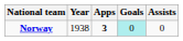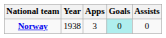Norway | Apps: bold -> normal
